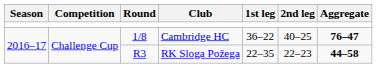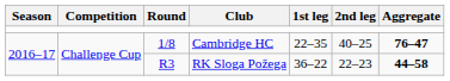Cambridge HC | 1st leg: 36–22 -> 22–35
RK Sloga Požega | 1st leg: 22–35 -> 36–22
